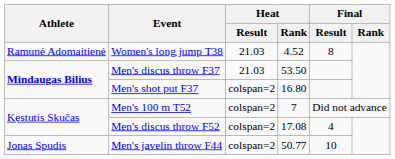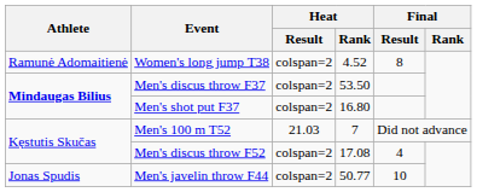Women's long jump T38 | Heat / Result: 21.03 -> colspan=2
Men's discus throw F37 | Heat / Result: 21.03 -> colspan=2
Men's 100 m T52 | Heat / Result: colspan=2 -> 21.03
